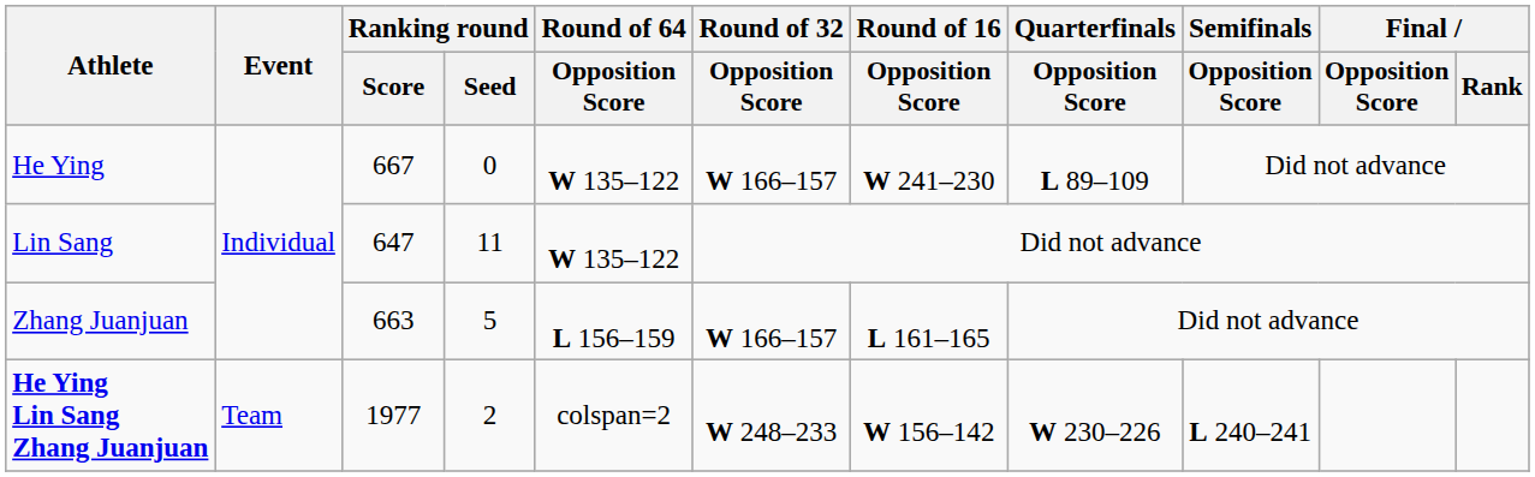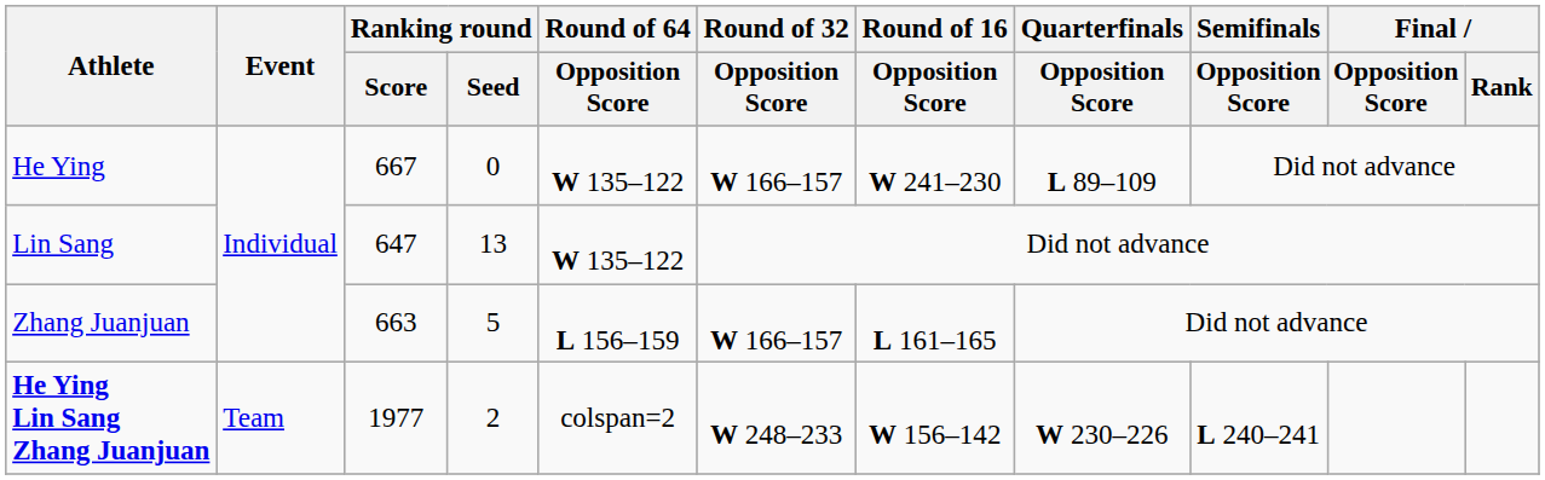Lin Sang | Ranking round / Seed: 11 -> 13
